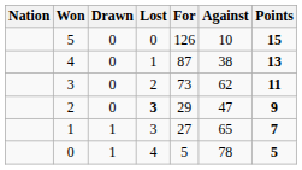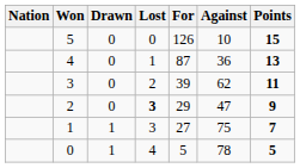row 3 | Against: 38 -> 36
row 4 | For: 73 -> 39
row 6 | Against: 65 -> 75
